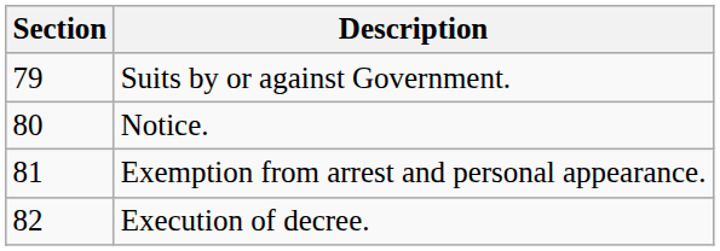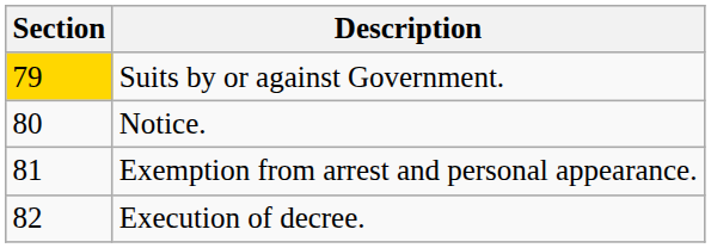Suits by or against Government. | Section: no background -> gold background
